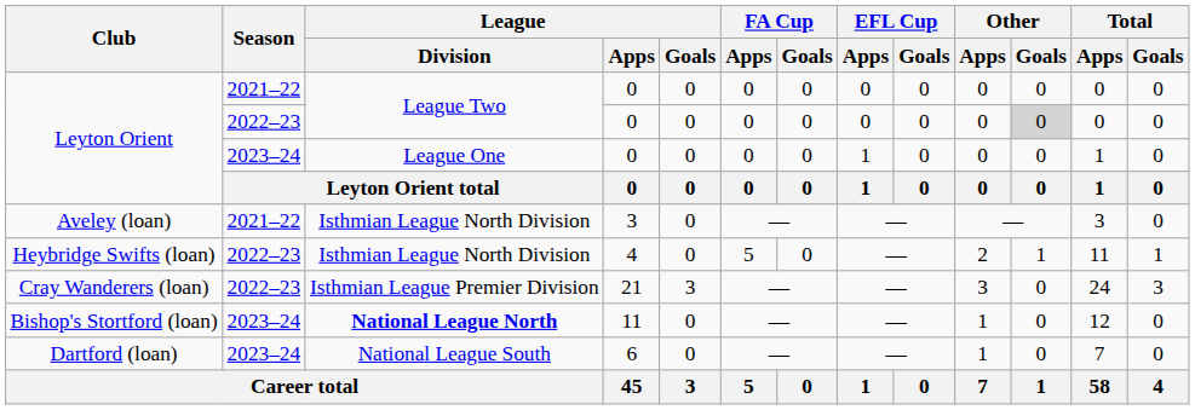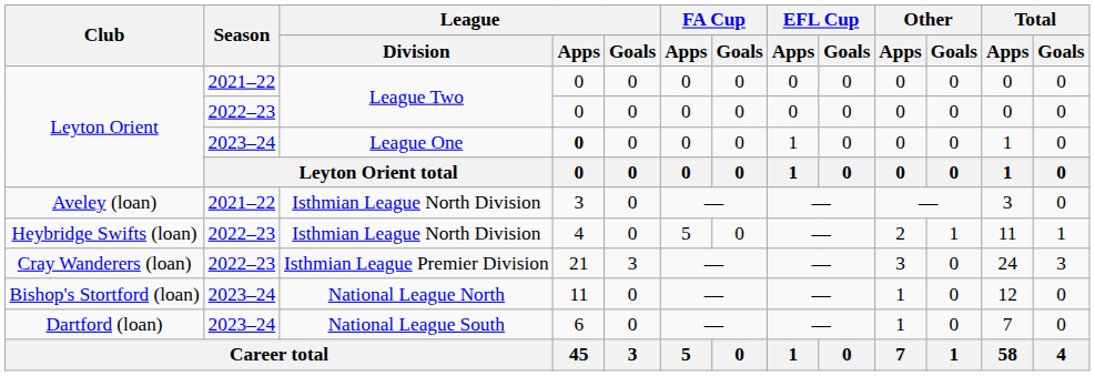Leyton Orient / 2022–23 | Other / Goals: lightgrey background -> no background
Leyton Orient / 2023–24 | League / Apps: normal -> bold
Bishop's Stortford (loan) | League / Division: bold -> normal
